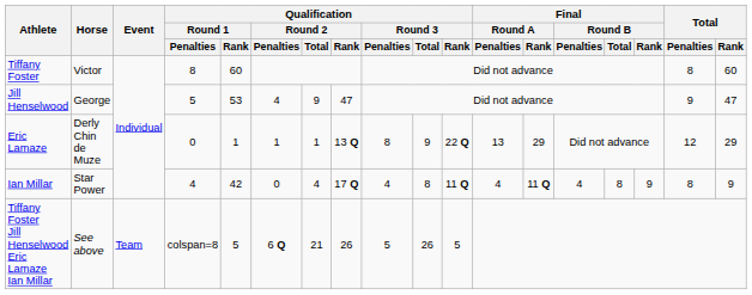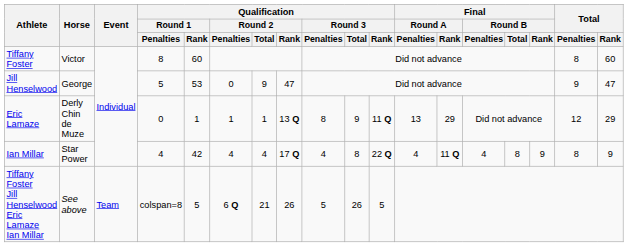Jill Henselwood | Qualification / Round 2 / Penalties: 4 -> 0
Eric Lamaze | Qualification / Round 3 / Rank: 22 Q -> 11 Q
Ian Millar | Qualification / Round 2 / Penalties: 0 -> 4
Ian Millar | Qualification / Round 3 / Rank: 11 Q -> 22 Q
